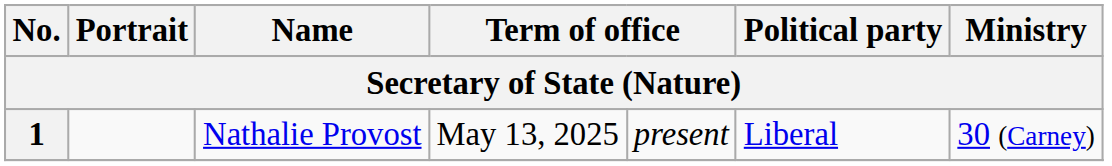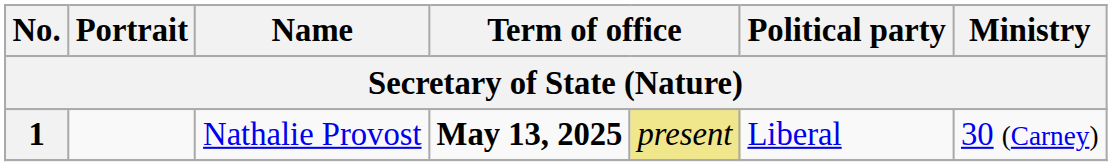1 | column 4: normal -> bold
1 | column 5: no background -> khaki background
